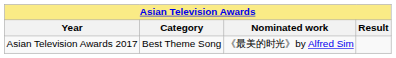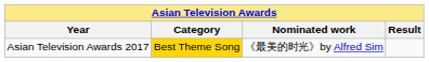Asian Television Awards 2017 | Category: no background -> gold background
